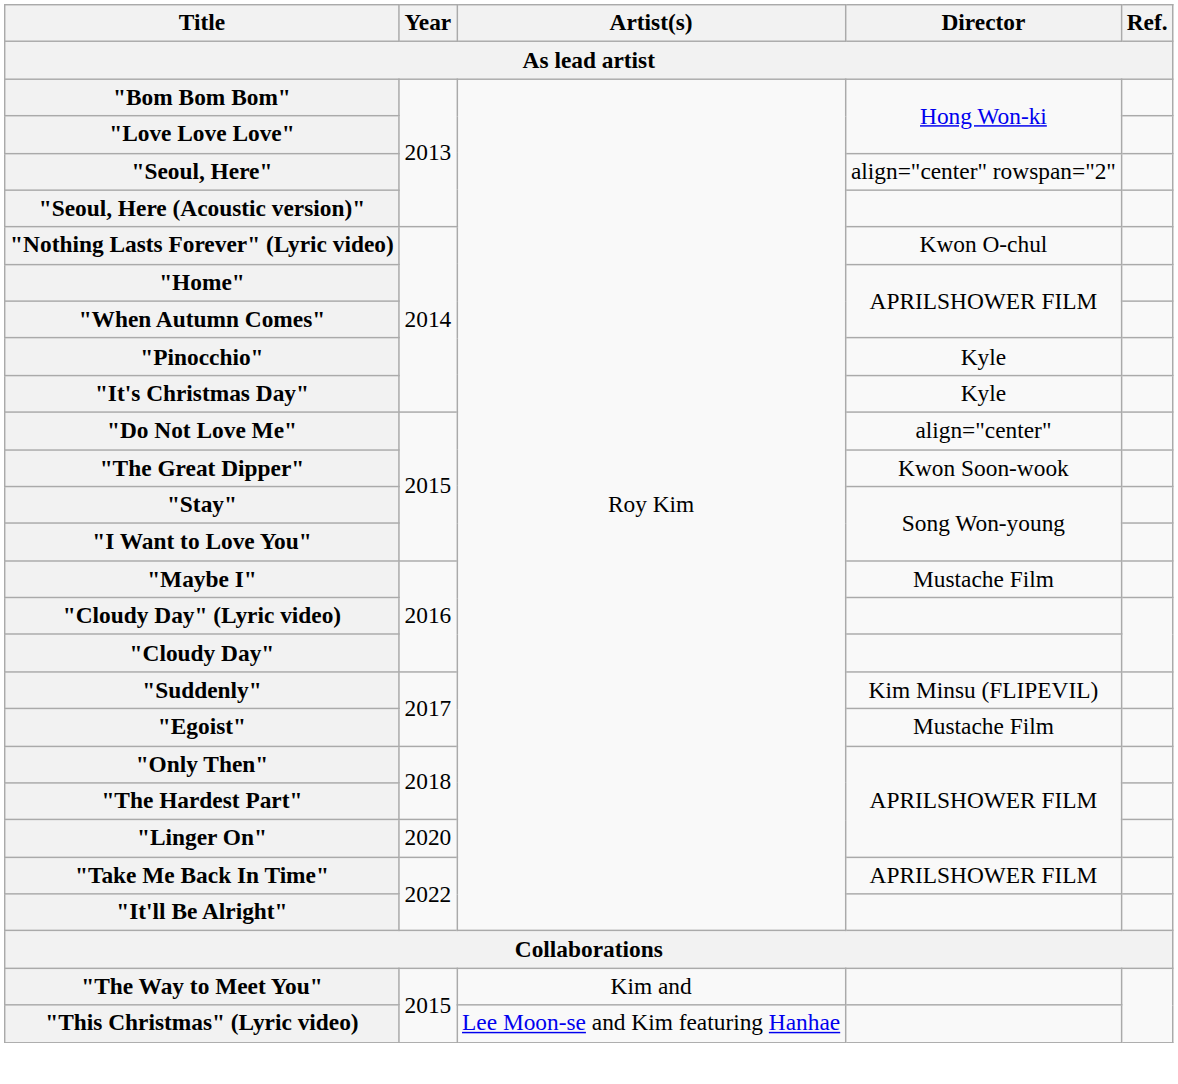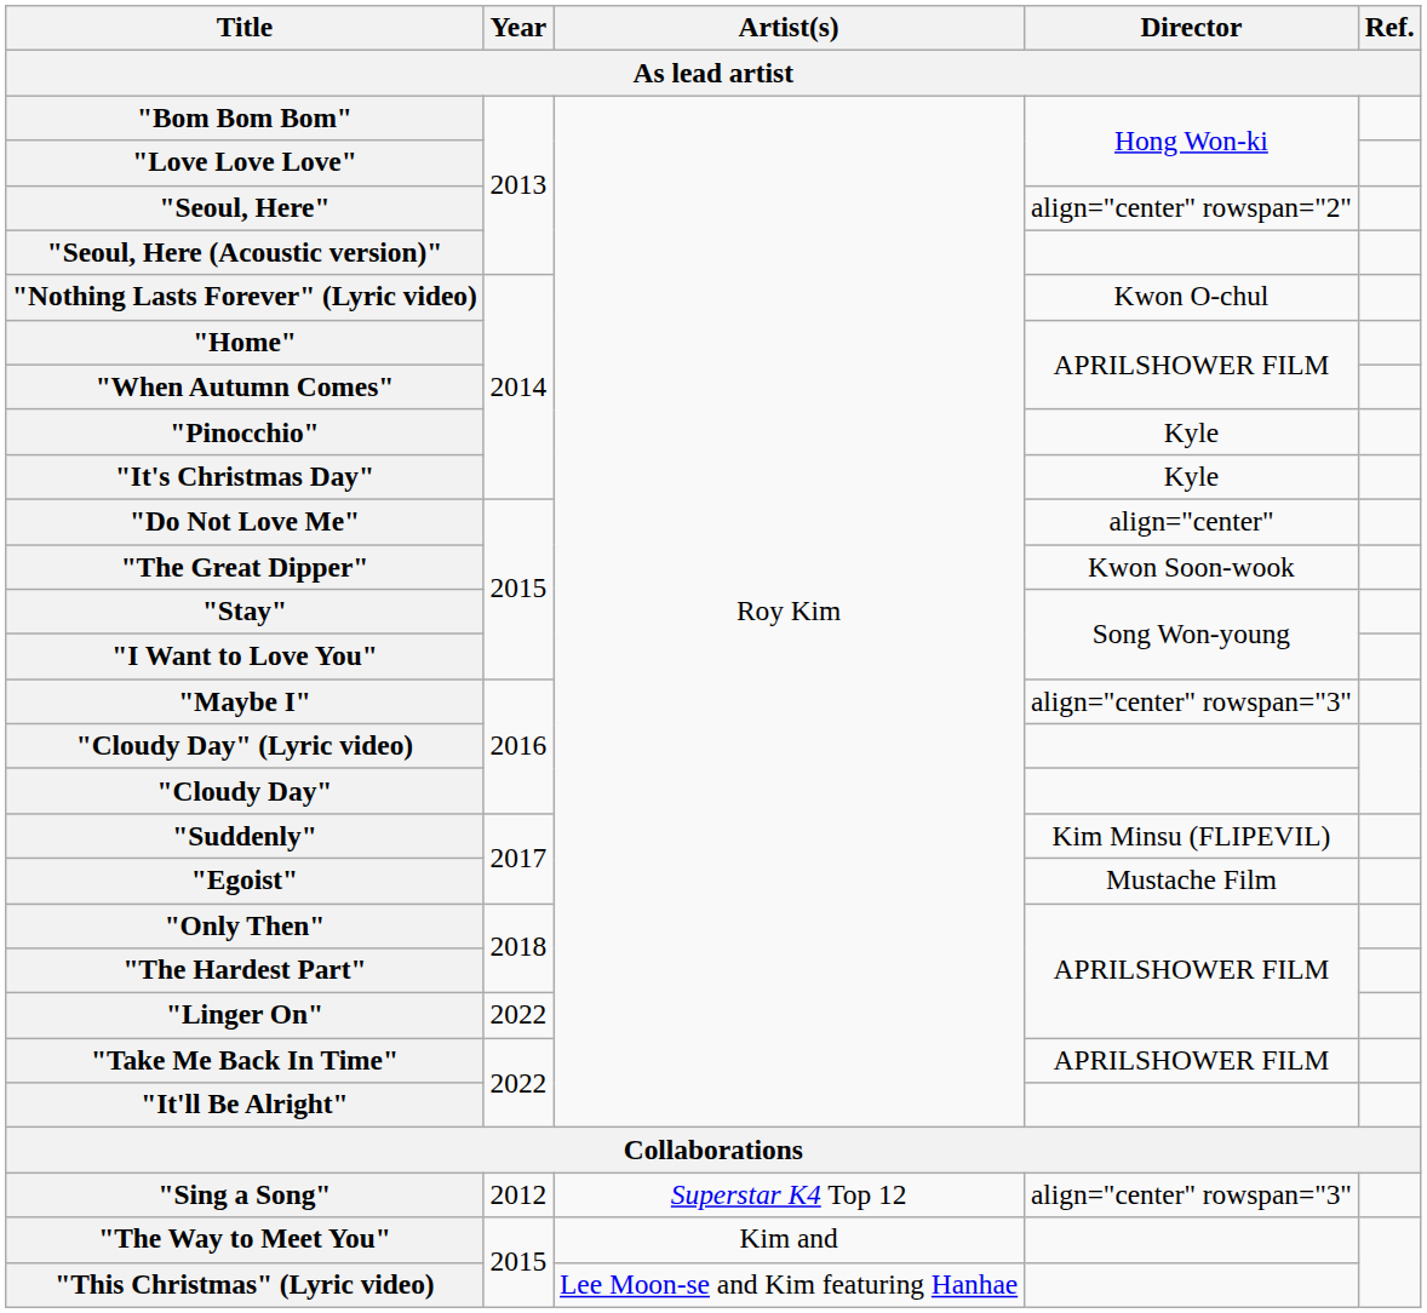"Maybe I" | Director: Mustache Film -> align="center" rowspan="3"
"Linger On" | Year: 2020 -> 2022
+ row: "Sing a Song" | 2012 | Superstar K4 Top 12 | align="center" rowspan="3"
